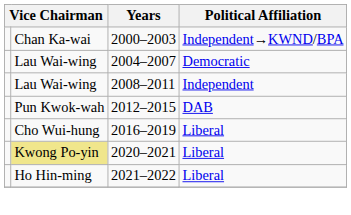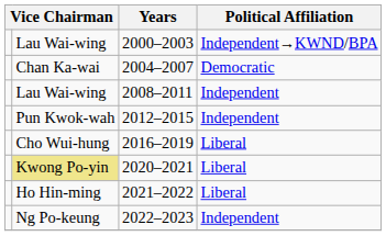2000–2003 | column 2: Chan Ka-wai -> Lau Wai-wing
2004–2007 | column 2: Lau Wai-wing -> Chan Ka-wai
2012–2015 | Political Affiliation: DAB -> Independent
+ row: Ng Po-keung | 2022–2023 | Independent
